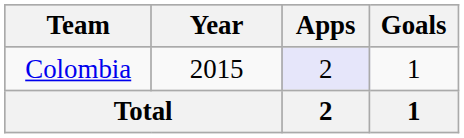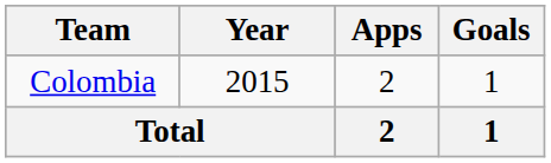Colombia | Apps: lavender background -> no background
